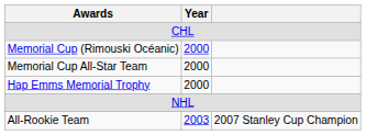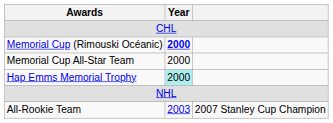Memorial Cup (Rimouski Océanic) | Year: normal -> bold
Hap Emms Memorial Trophy | Year: no background -> paleturquoise background
